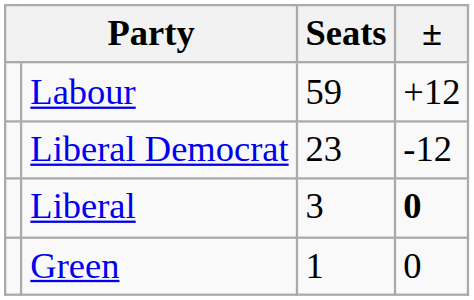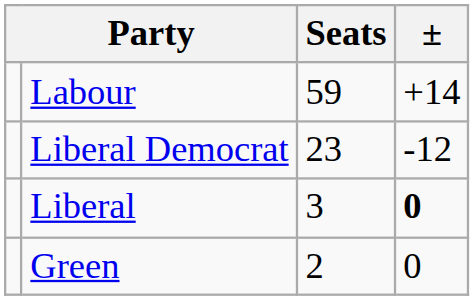Labour | ±: +12 -> +14
Green | Seats: 1 -> 2
